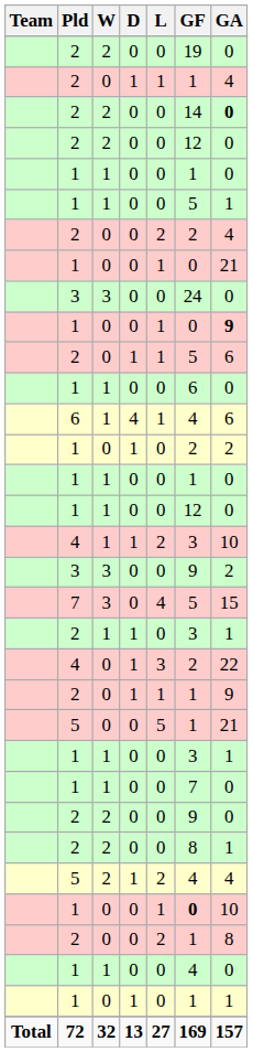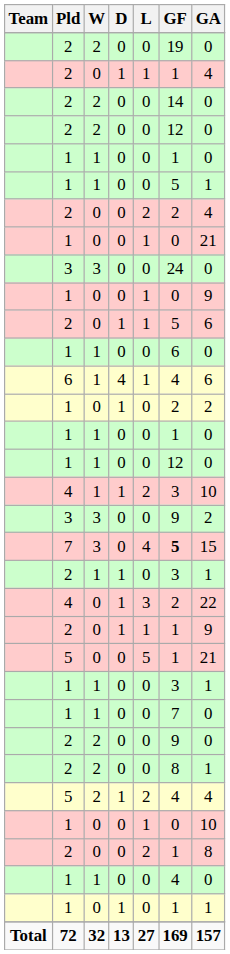row 4 | GA: bold -> normal
row 11 | GA: bold -> normal
row 20 | GF: normal -> bold
row 30 | GF: bold -> normal
